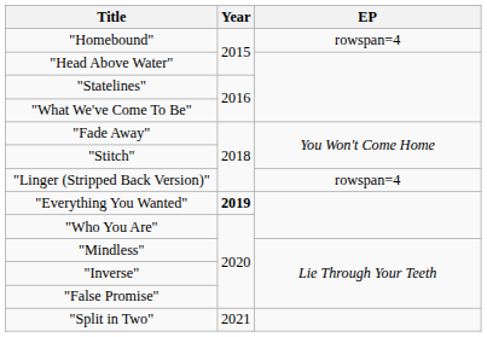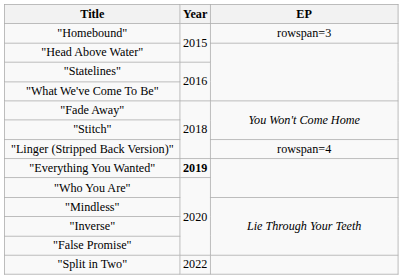"Homebound" | EP: rowspan=4 -> rowspan=3
"Split in Two" | Year: 2021 -> 2022
